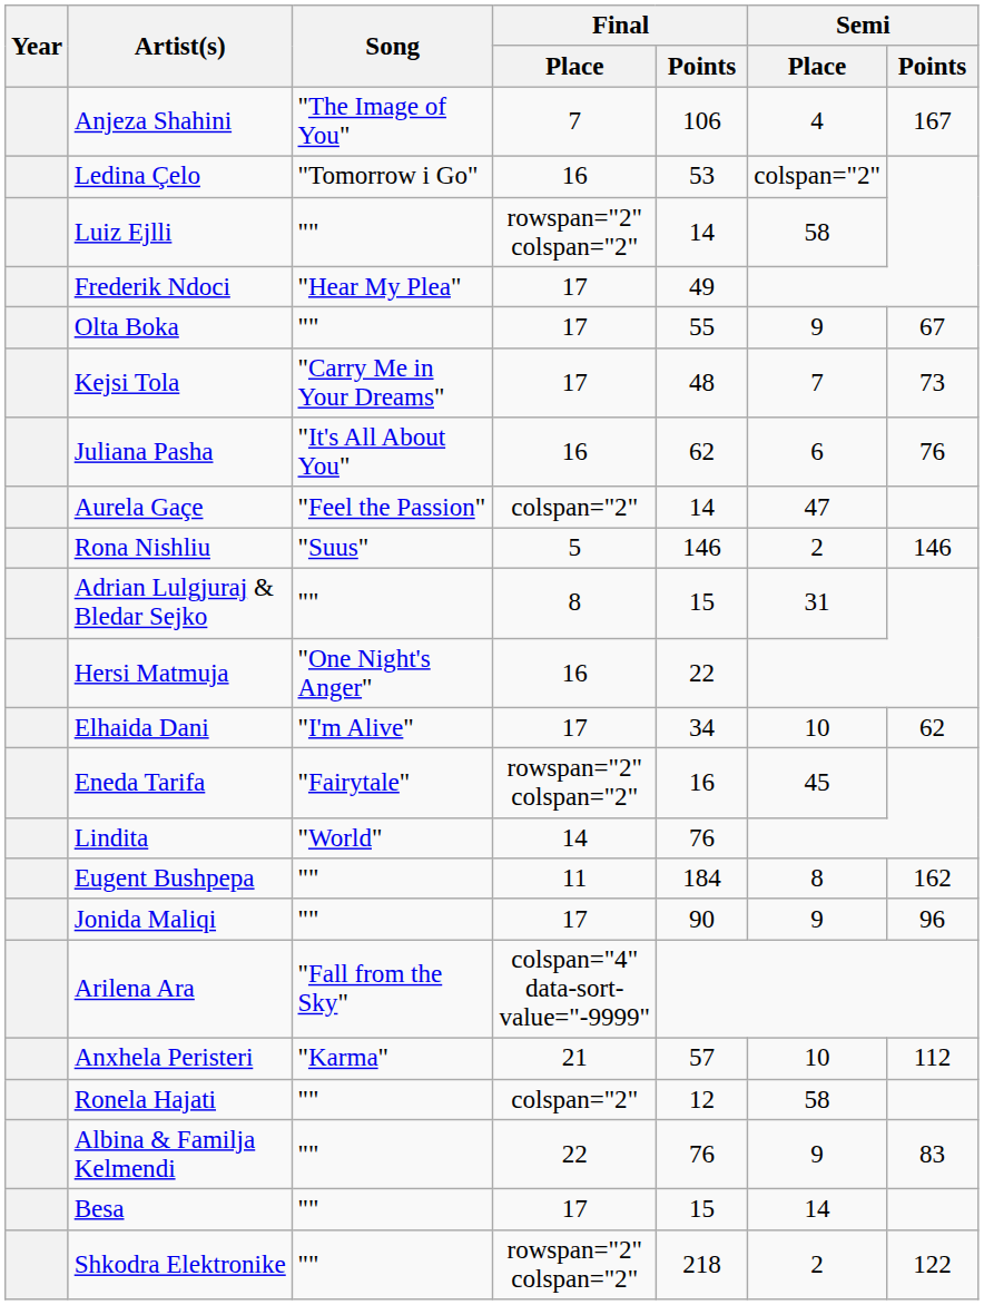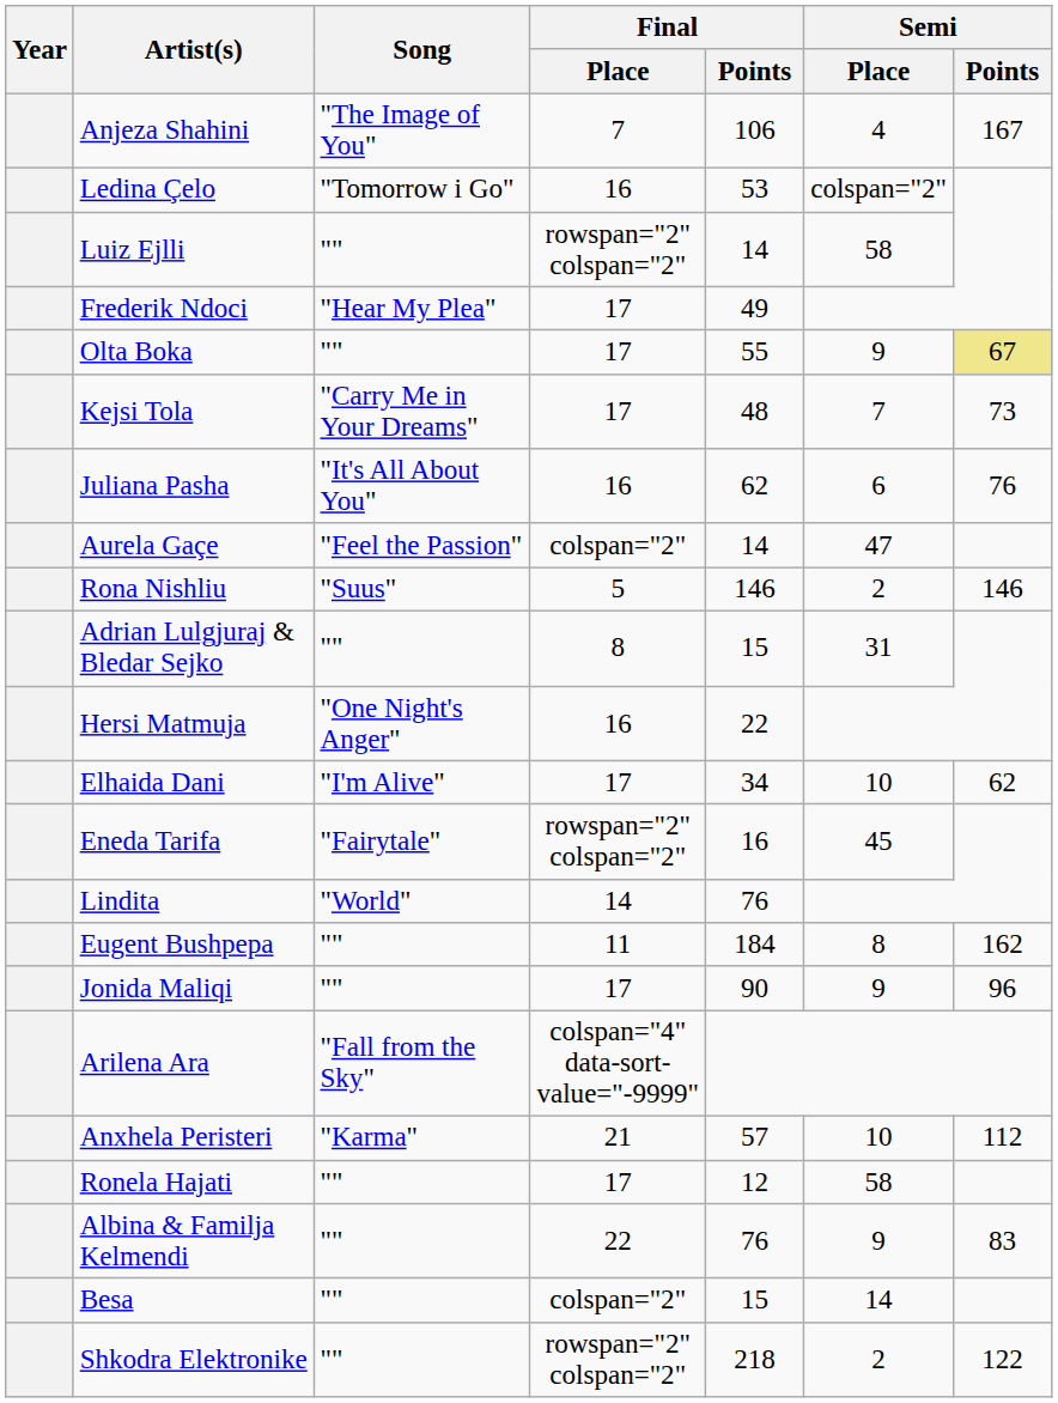Olta Boka | Semi / Points: no background -> khaki background
Ronela Hajati | Final / Place: colspan="2" -> 17
Besa | Final / Place: 17 -> colspan="2"
